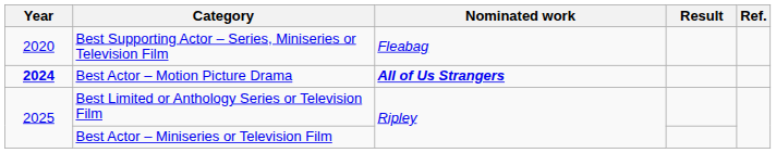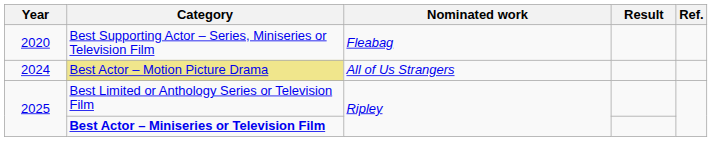Best Actor – Motion Picture Drama | Year: bold -> normal
Best Actor – Motion Picture Drama | Category: no background -> khaki background
Best Actor – Motion Picture Drama | Nominated work: bold -> normal
Best Actor – Miniseries or Television Film | Category: normal -> bold
